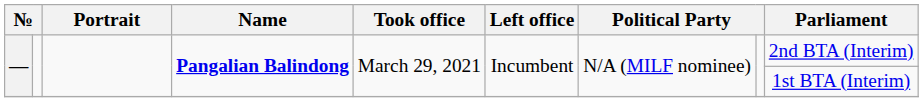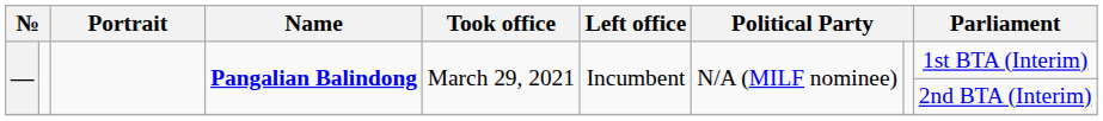row 2 | Parliament: 2nd BTA (Interim) -> 1st BTA (Interim)
row 3 | Parliament: 1st BTA (Interim) -> 2nd BTA (Interim)
